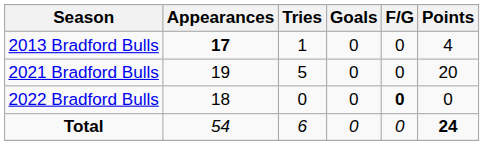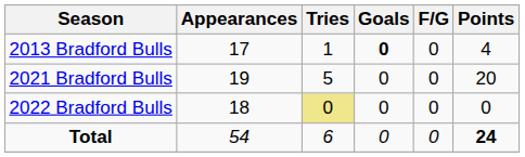2013 Bradford Bulls | Appearances: bold -> normal
2013 Bradford Bulls | Goals: normal -> bold
2022 Bradford Bulls | Tries: no background -> khaki background
2022 Bradford Bulls | F/G: bold -> normal
